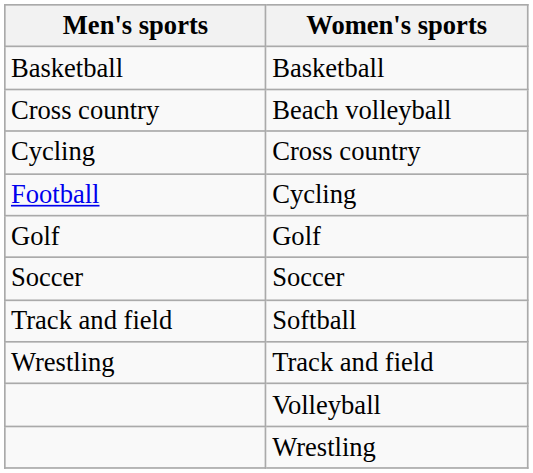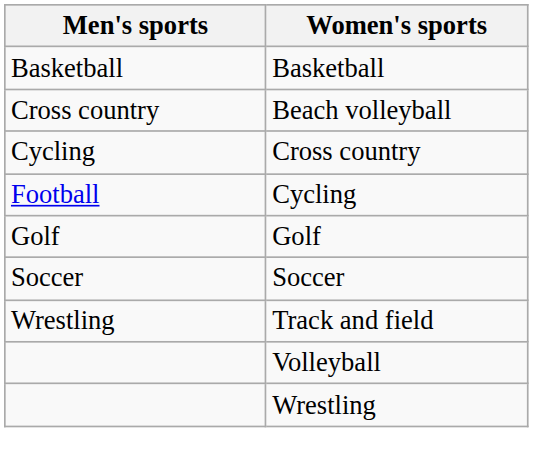- row: Track and field | Softball
